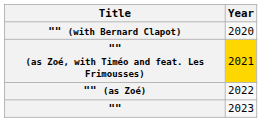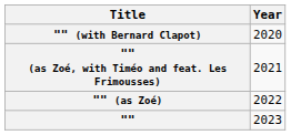"" (as Zoé, with Timéo and feat. Les Frimousses) | Year: gold background -> no background
